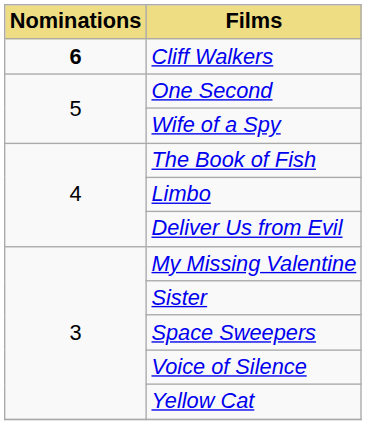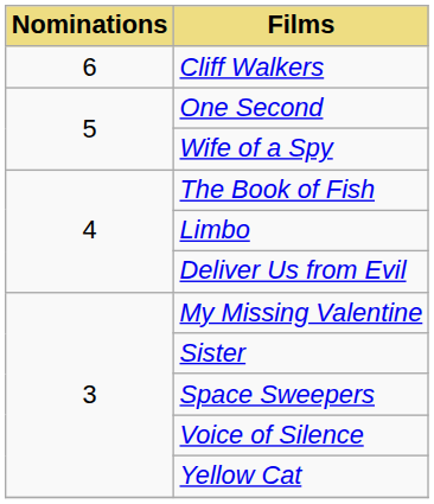Cliff Walkers | Nominations: bold -> normal
